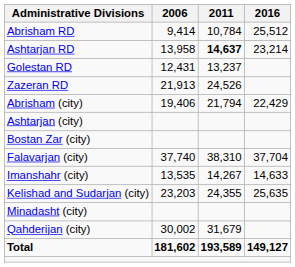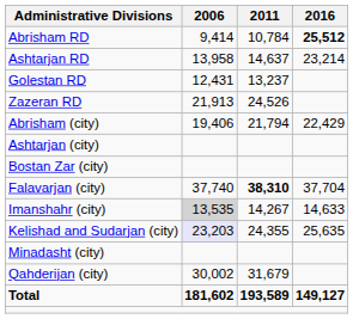Abrisham RD | 2016: normal -> bold
Ashtarjan RD | 2011: bold -> normal
Falavarjan (city) | 2011: normal -> bold
Imanshahr (city) | 2006: no background -> lightgrey background
Kelishad and Sudarjan (city) | 2006: no background -> lavender background
